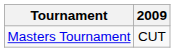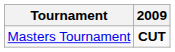Masters Tournament | 2009: normal -> bold
